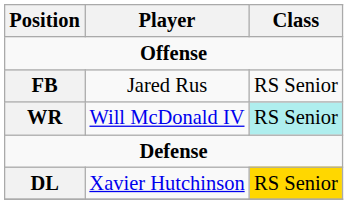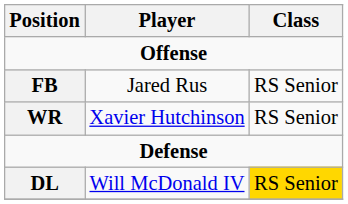WR | Player: Will McDonald IV -> Xavier Hutchinson
WR | Class: paleturquoise background -> no background
DL | Player: Xavier Hutchinson -> Will McDonald IV
